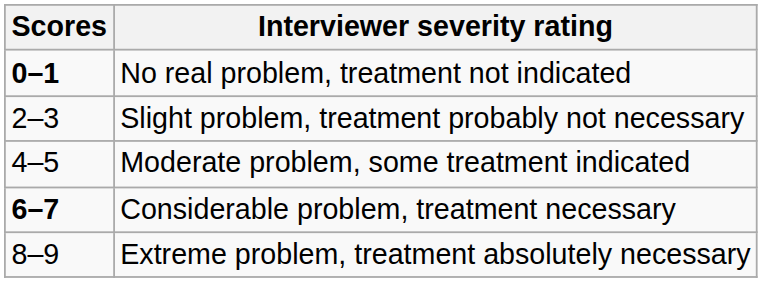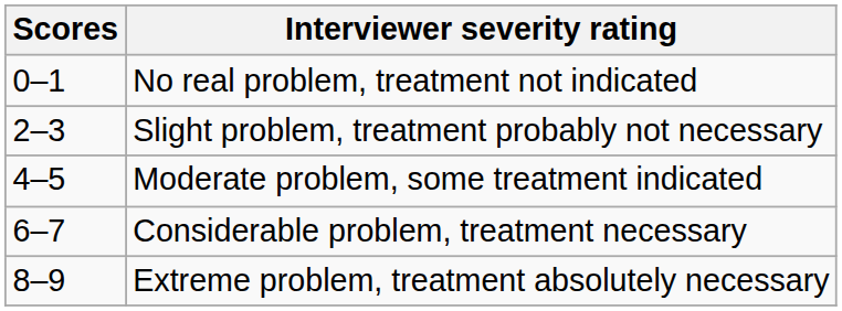No real problem, treatment not indicated | Scores: bold -> normal
Considerable problem, treatment necessary | Scores: bold -> normal
